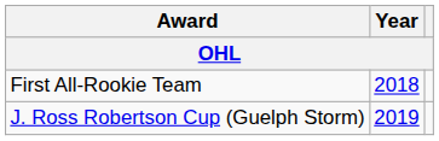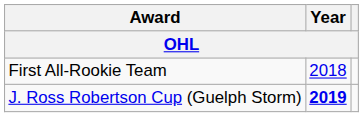J. Ross Robertson Cup (Guelph Storm) | Year: normal -> bold
